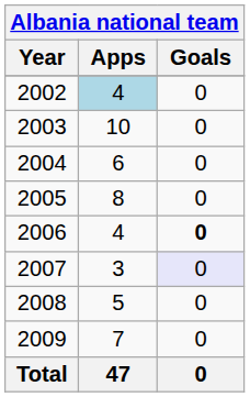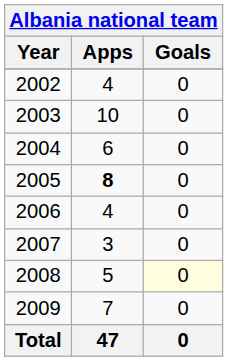2002 | Apps: lightblue background -> no background
2005 | Apps: normal -> bold
2006 | Goals: bold -> normal
2007 | Goals: lavender background -> no background
2008 | Goals: no background -> lightyellow background
